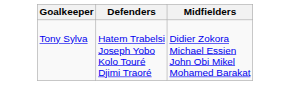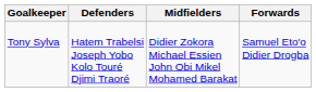+ column: Forwards | Samuel Eto'o Didier Drogba
